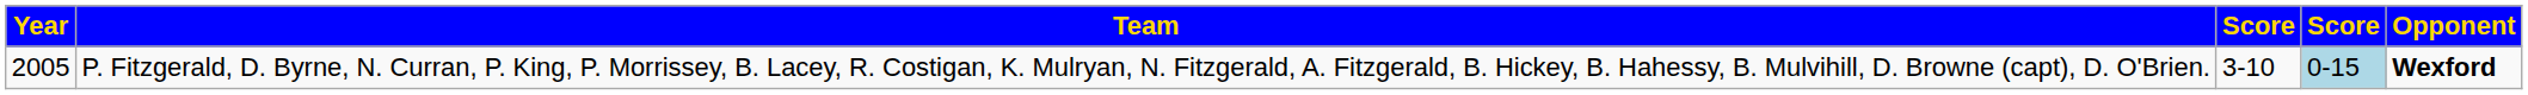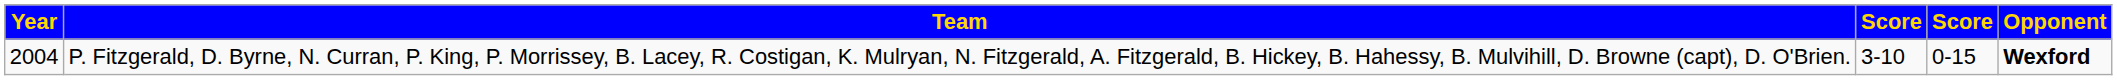row 2 | Year: 2005 -> 2004
row 2 | column 4: lightblue background -> no background
